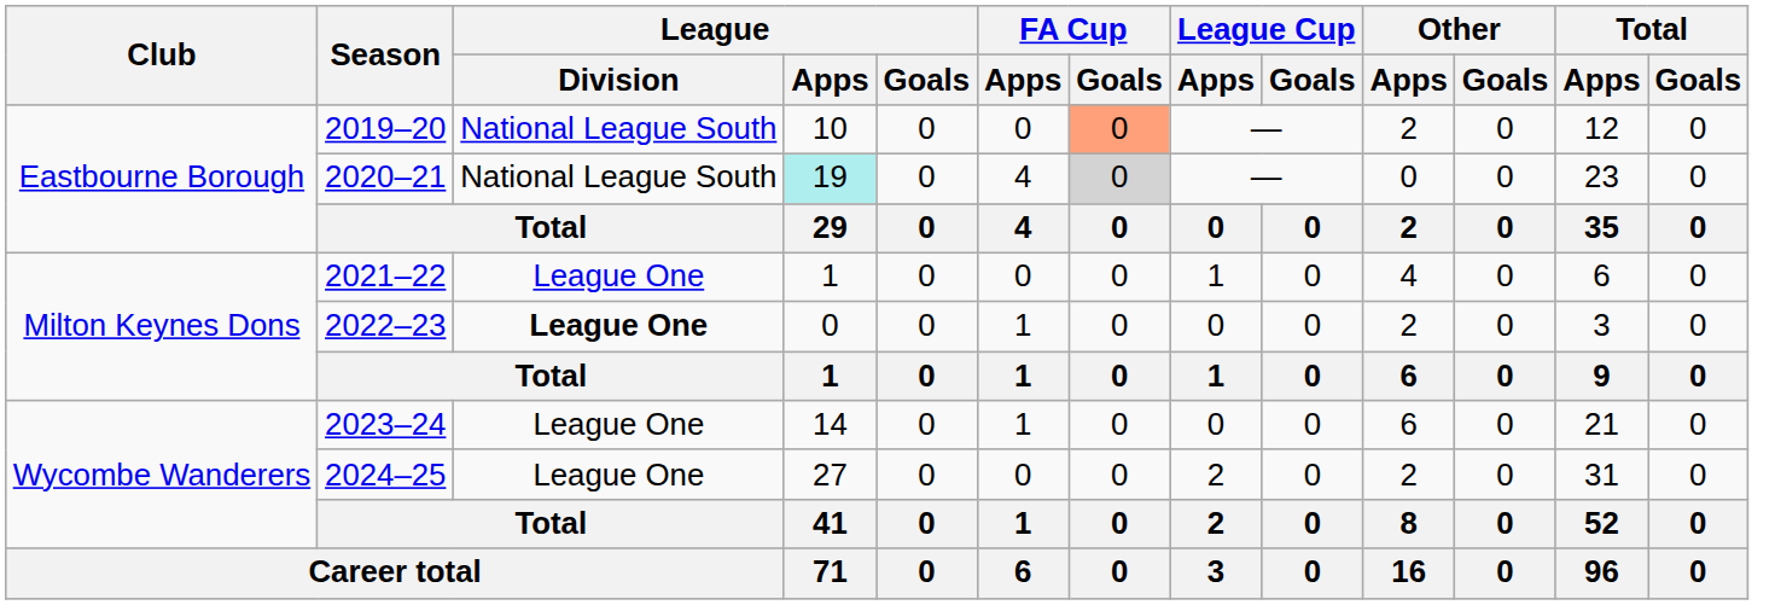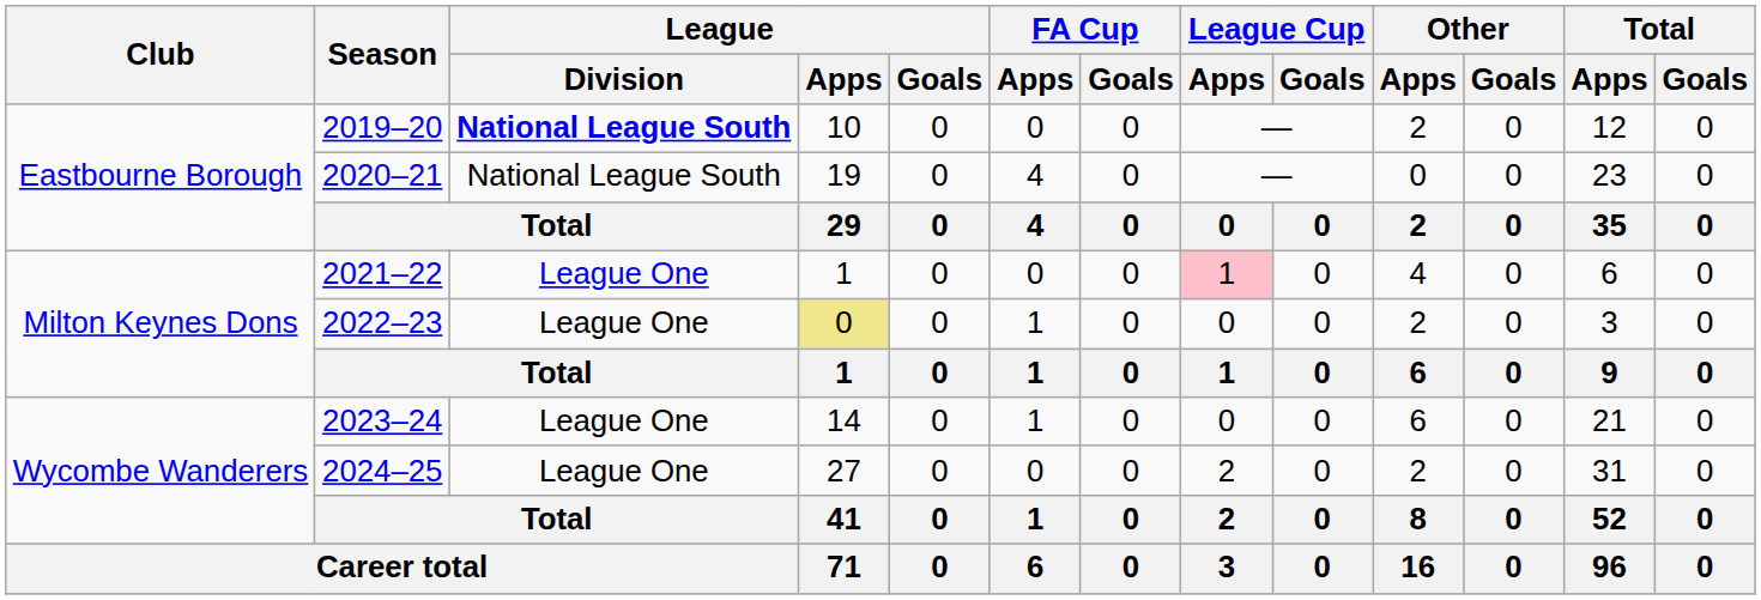2019–20 | League / Division: normal -> bold
2019–20 | FA Cup / Goals: lightsalmon background -> no background
2020–21 | League / Apps: paleturquoise background -> no background
2020–21 | FA Cup / Goals: lightgrey background -> no background
2021–22 | League Cup / Apps: no background -> pink background
2022–23 | League / Division: bold -> normal
2022–23 | League / Apps: no background -> khaki background
